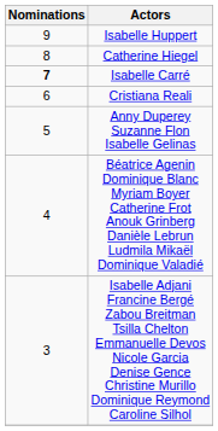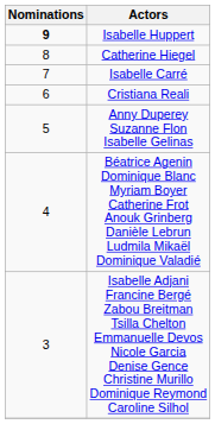Isabelle Huppert | Nominations: normal -> bold
Isabelle Carré | Nominations: bold -> normal
